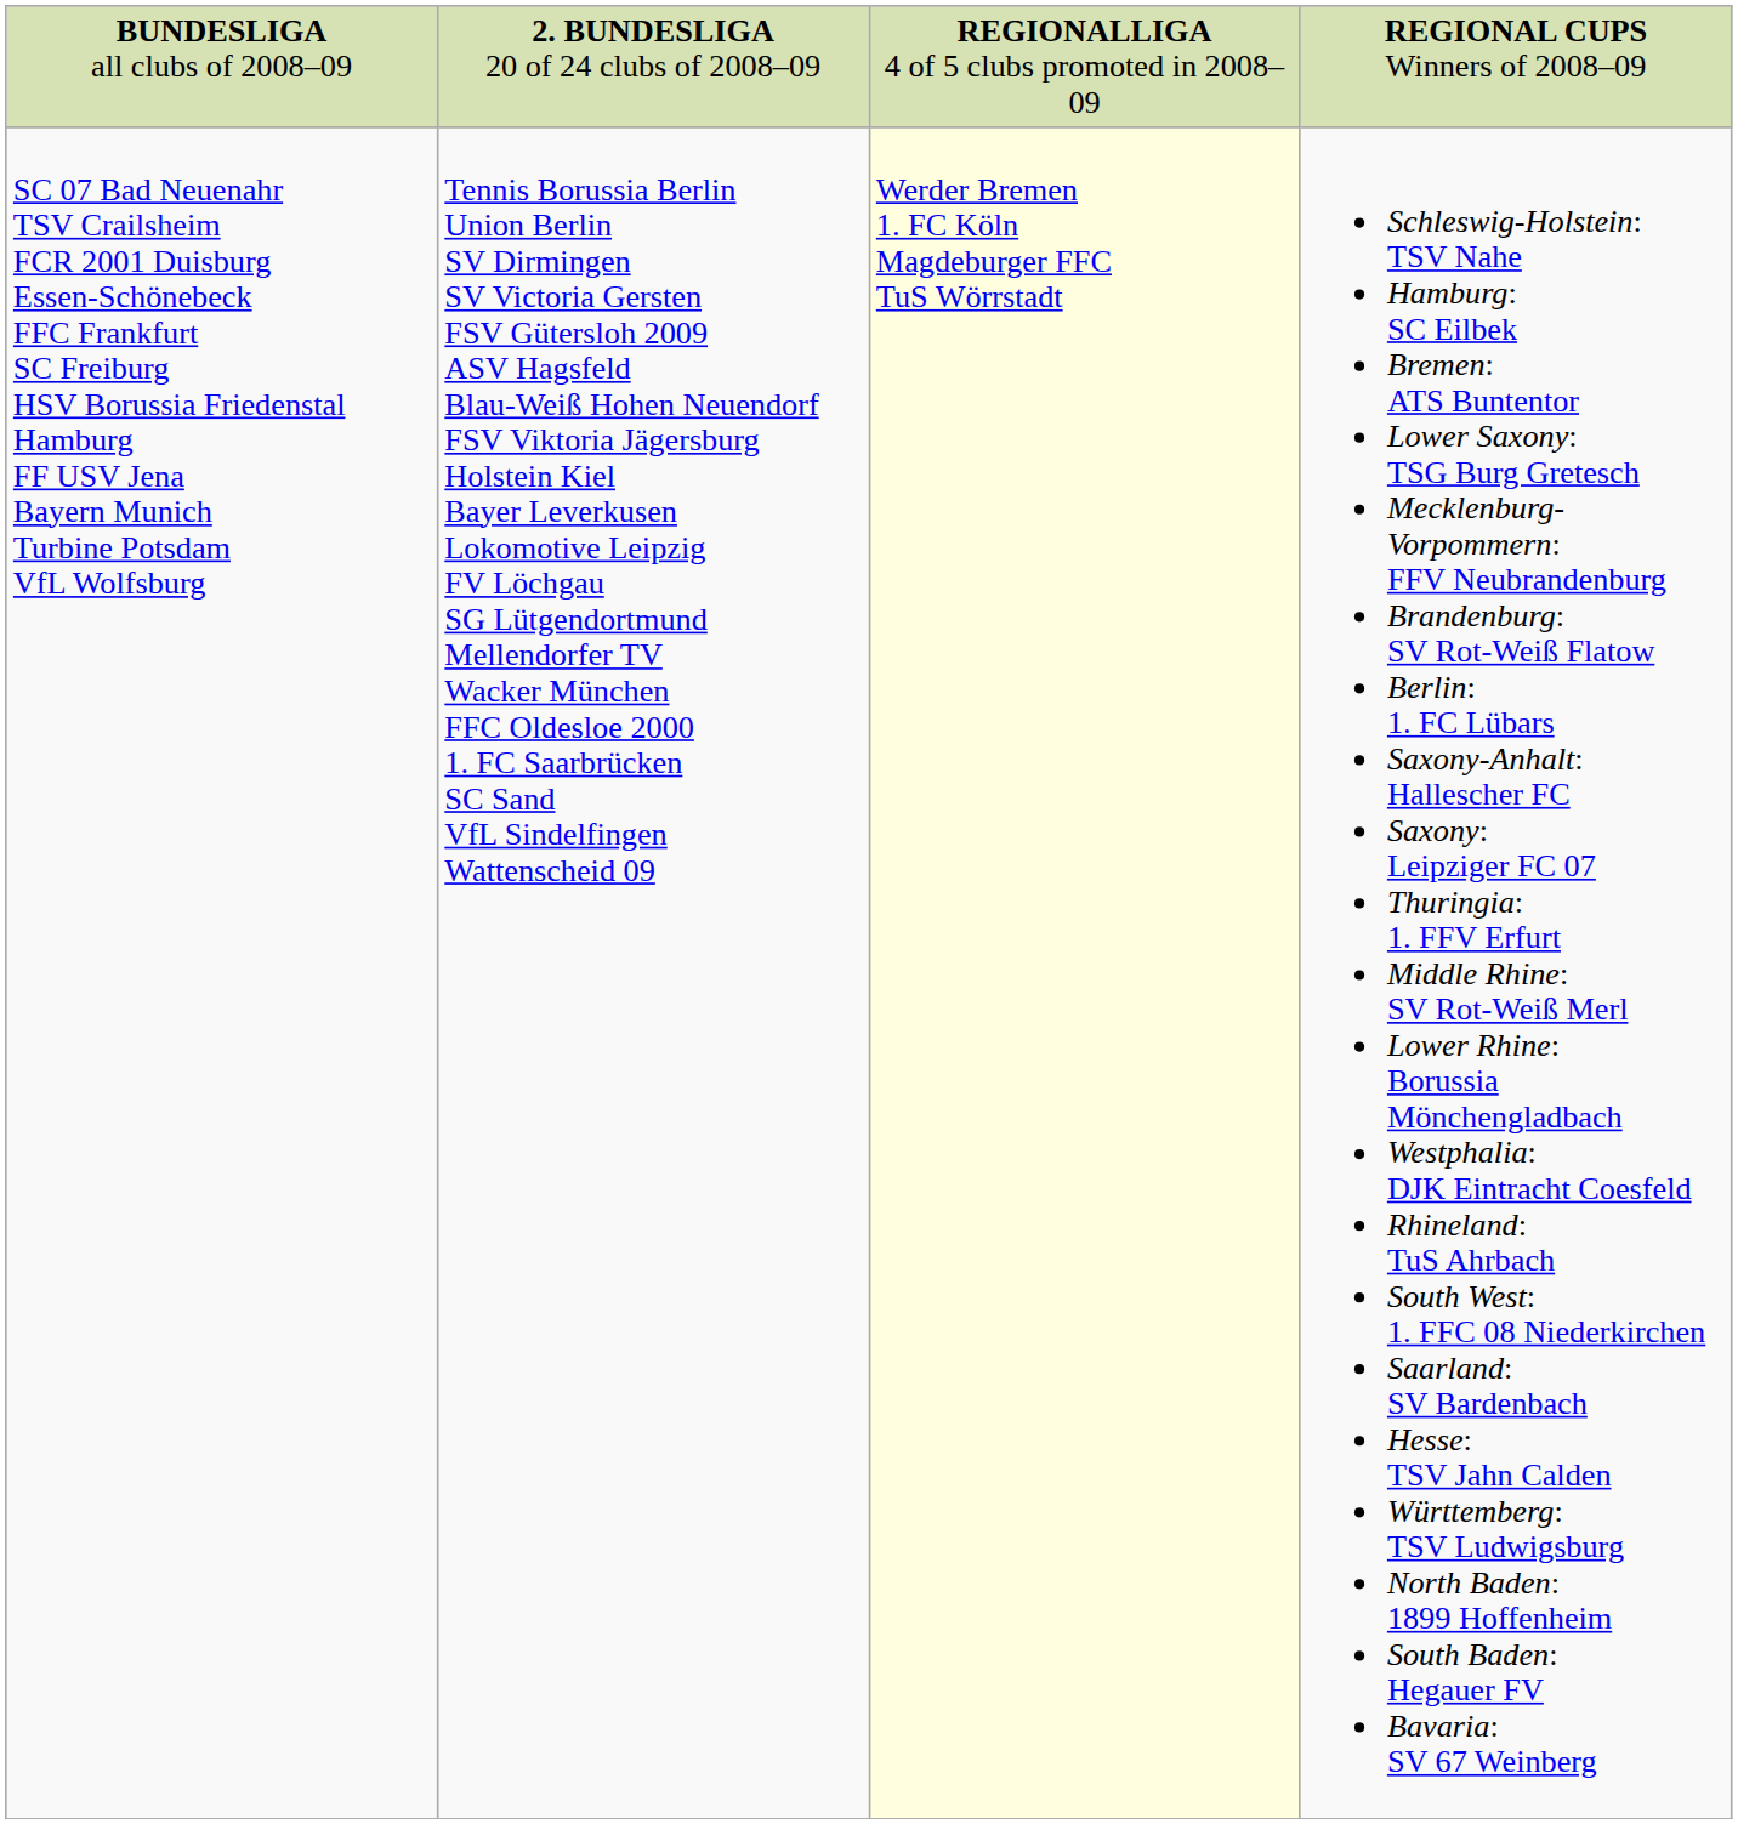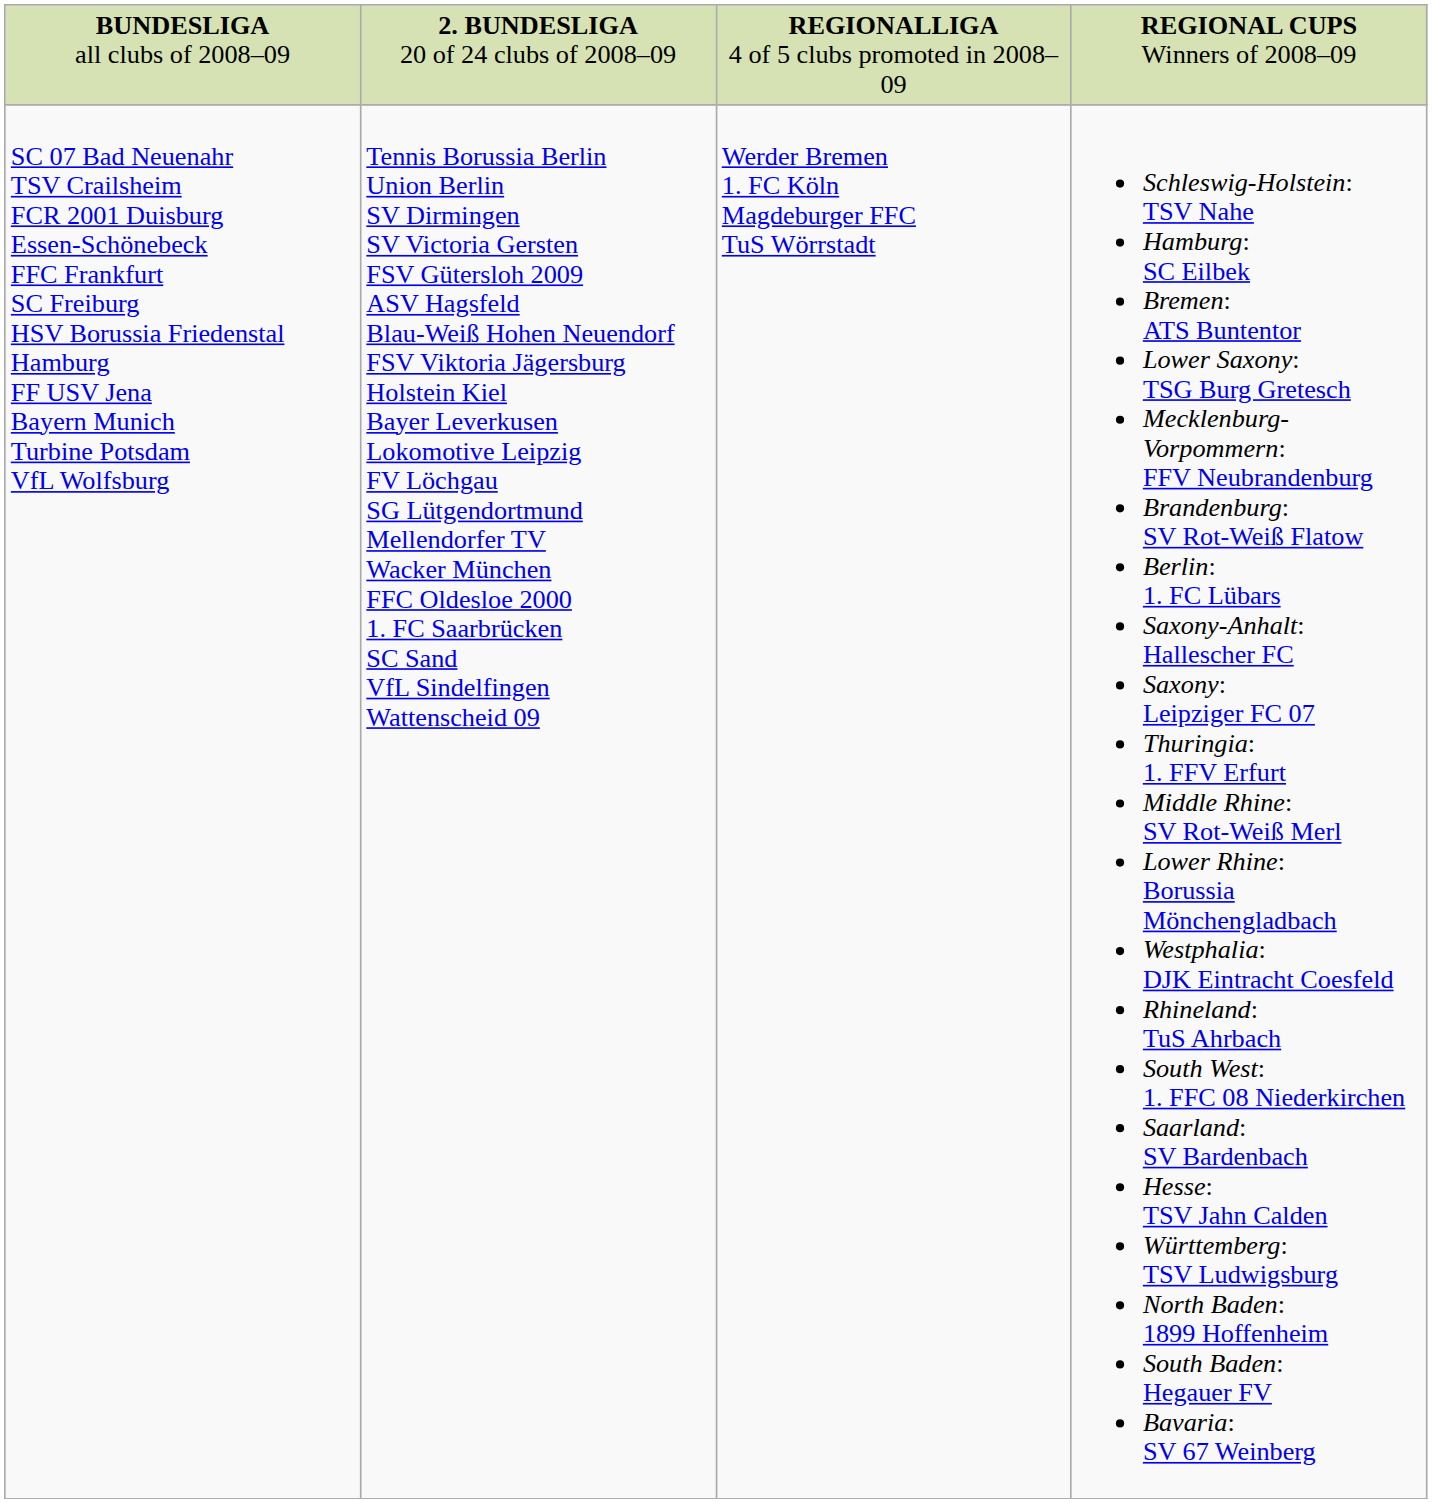row 2 | column 3: lightyellow background -> no background
